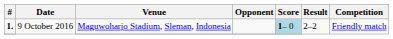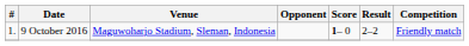9 October 2016 / Maguwoharjo Stadium, Sleman, Indonesia | #: bold -> normal
9 October 2016 / Maguwoharjo Stadium, Sleman, Indonesia | Score: lightblue background -> no background
